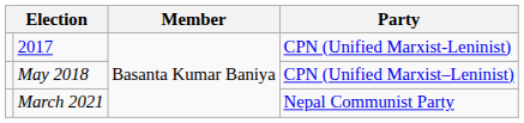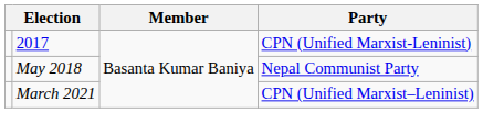May 2018 | Party: CPN (Unified Marxist–Leninist) -> Nepal Communist Party
March 2021 | Party: Nepal Communist Party -> CPN (Unified Marxist–Leninist)
